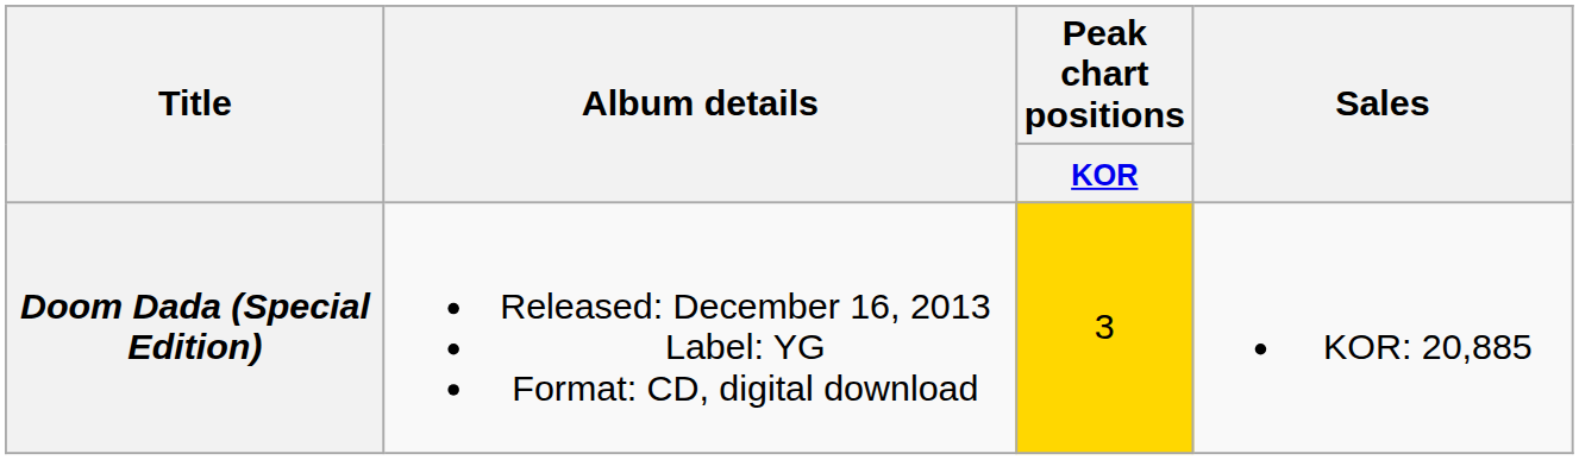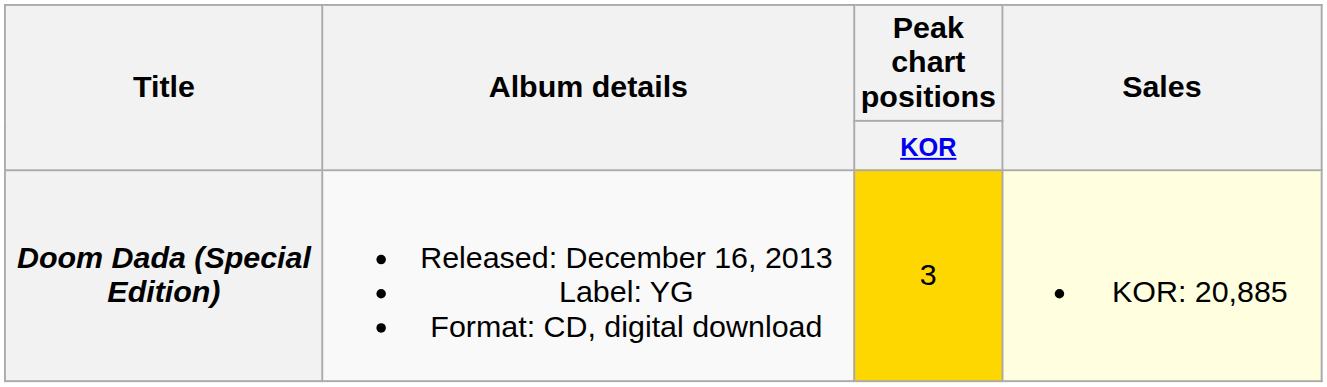Doom Dada (Special Edition) | Sales: no background -> lightyellow background
